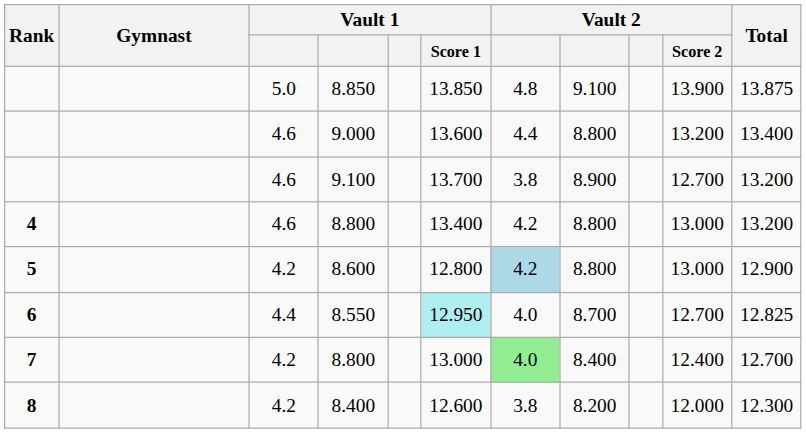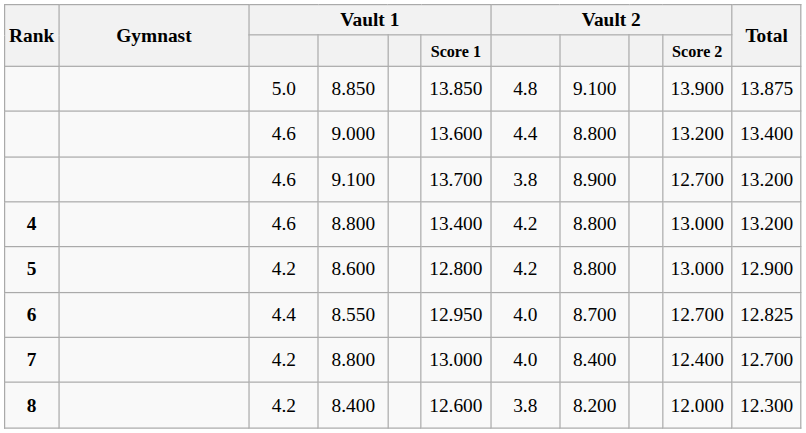8.600 | column 7: lightblue background -> no background
8.550 | Vault 1 / Score 1: paleturquoise background -> no background
7 / 8.800 | column 7: lightgreen background -> no background
